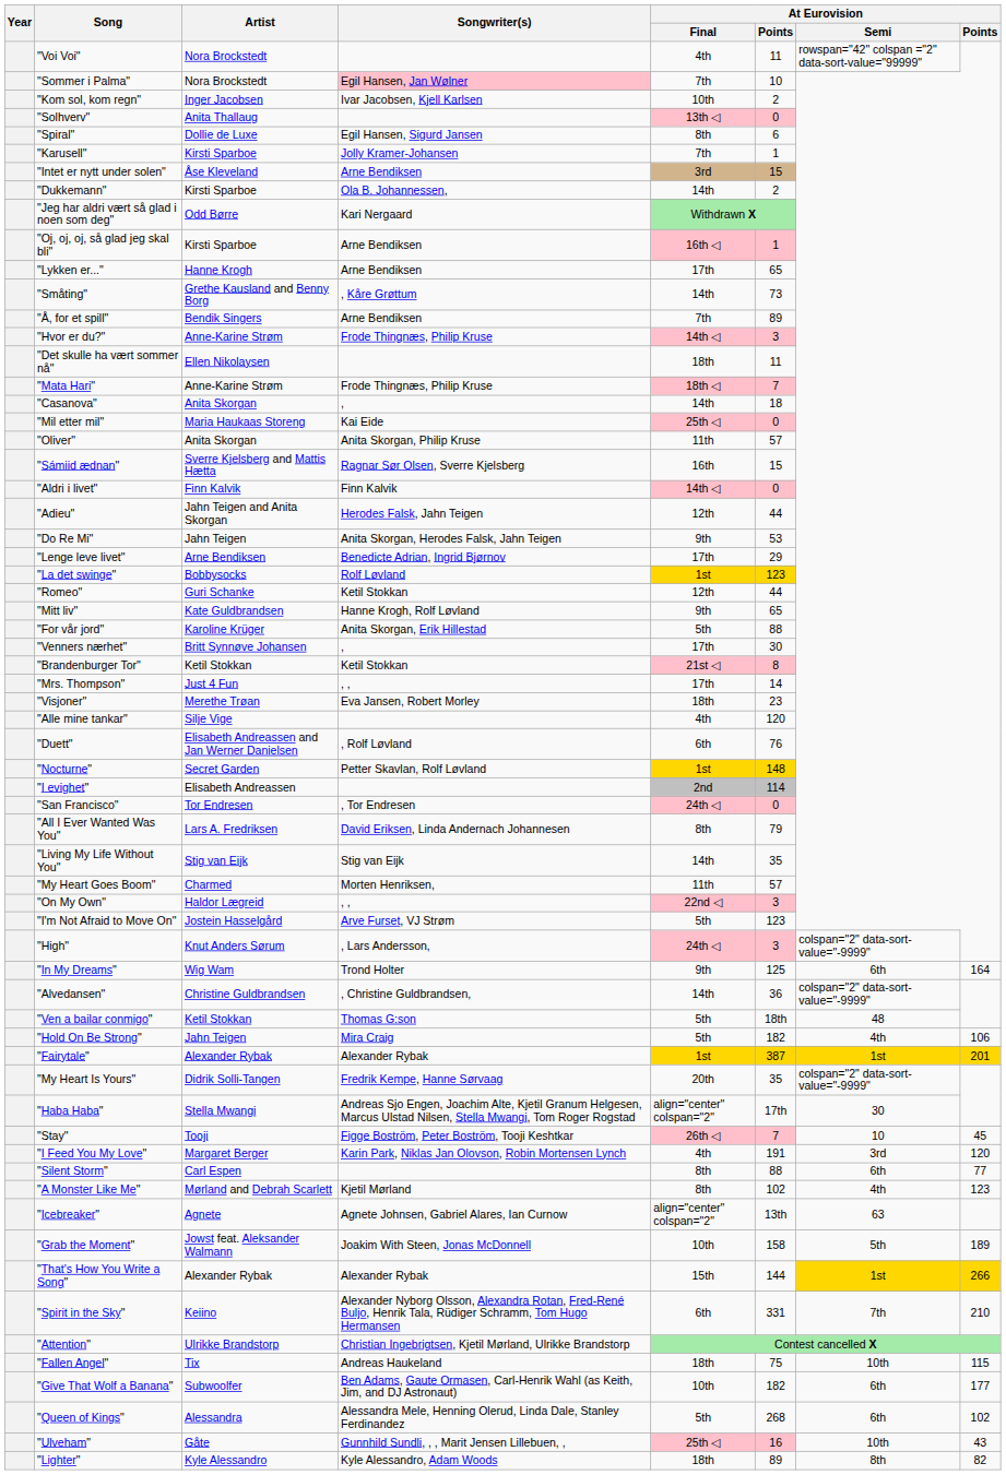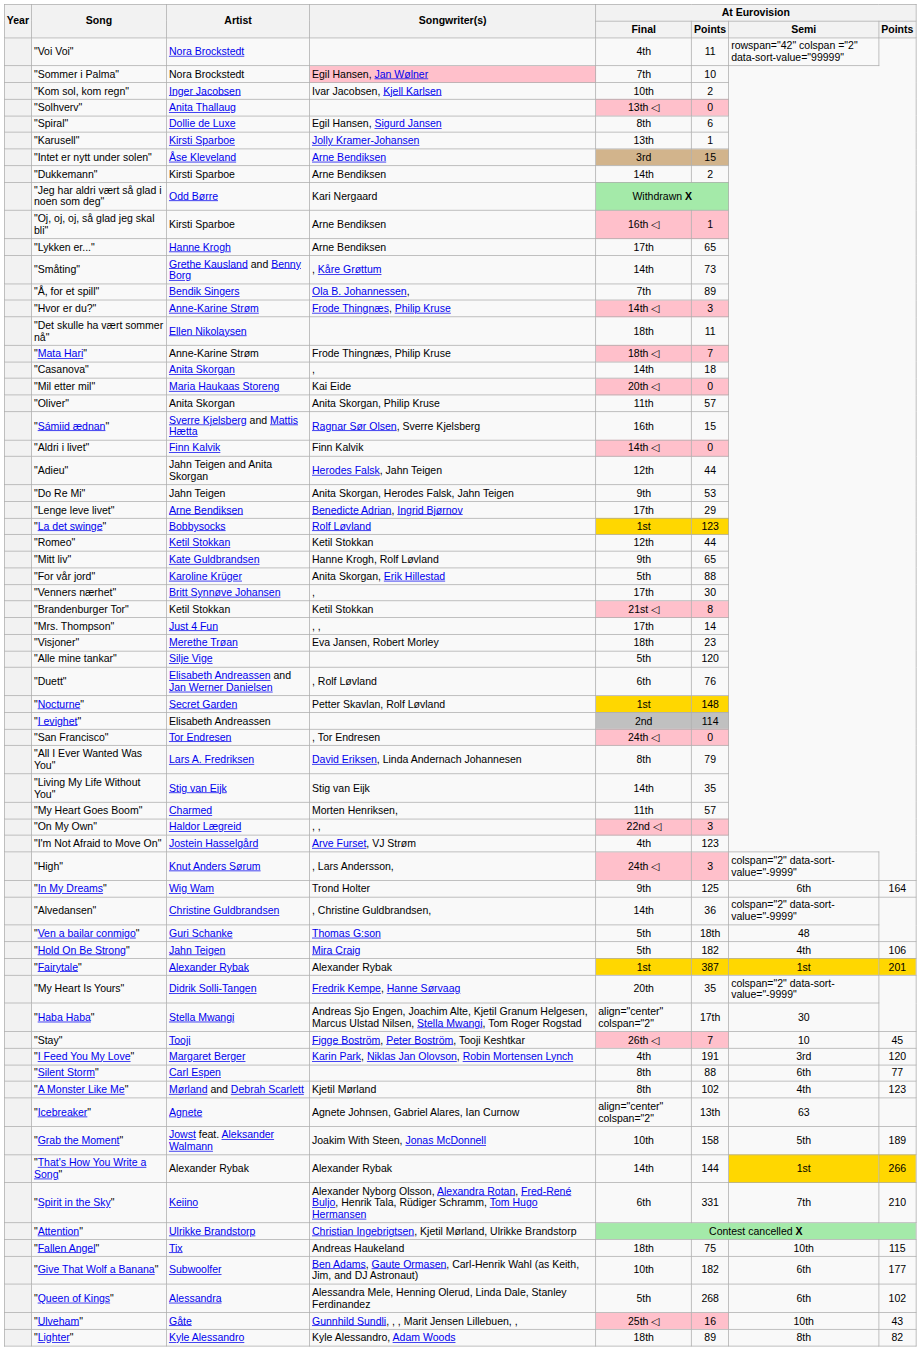"Karusell" | At Eurovision / Final: 7th -> 13th
"Dukkemann" | Songwriter(s): Ola B. Johannessen, -> Arne Bendiksen
"Å, for et spill" | Songwriter(s): Arne Bendiksen -> Ola B. Johannessen,
"Mil etter mil" | At Eurovision / Final: 25th ◁ -> 20th ◁
"Romeo" | Artist: Guri Schanke -> Ketil Stokkan
"Alle mine tankar" | At Eurovision / Final: 4th -> 5th
"I'm Not Afraid to Move On" | At Eurovision / Final: 5th -> 4th
"Ven a bailar conmigo" | Artist: Ketil Stokkan -> Guri Schanke
"That's How You Write a Song" | At Eurovision / Final: 15th -> 14th
